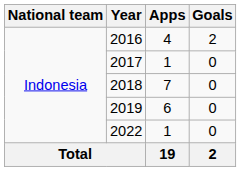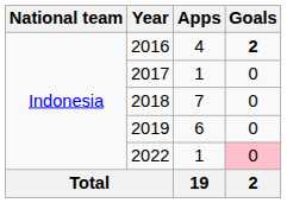2016 | Goals: normal -> bold
2022 | Goals: no background -> pink background
